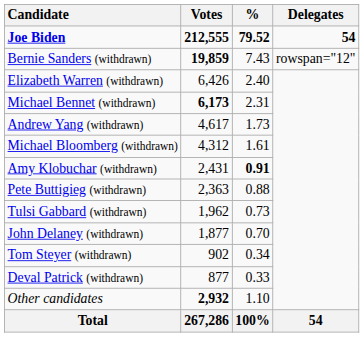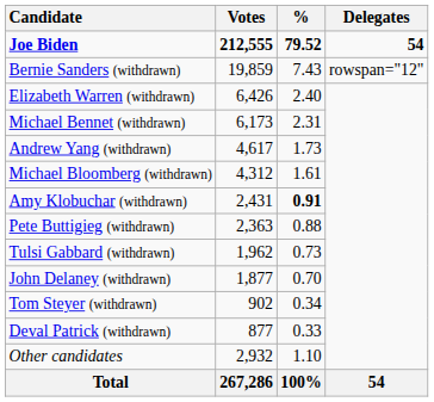Bernie Sanders (withdrawn) | Votes: bold -> normal
Michael Bennet (withdrawn) | Votes: bold -> normal
Other candidates | Votes: bold -> normal
